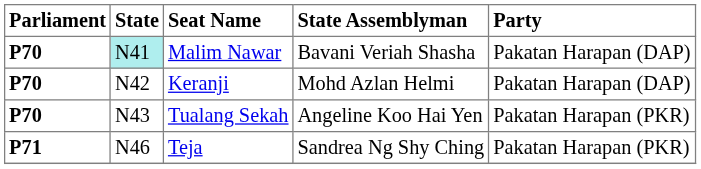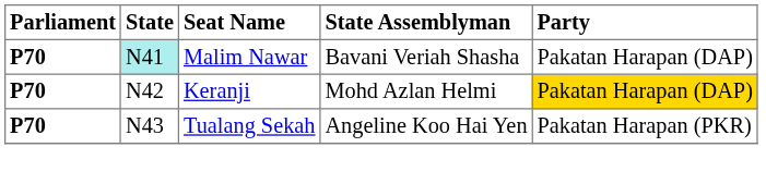Keranji | Party: no background -> gold background
- row: P71 | N46 | Teja | Sandrea Ng Shy Ching | Pakatan Harapan (PKR)
